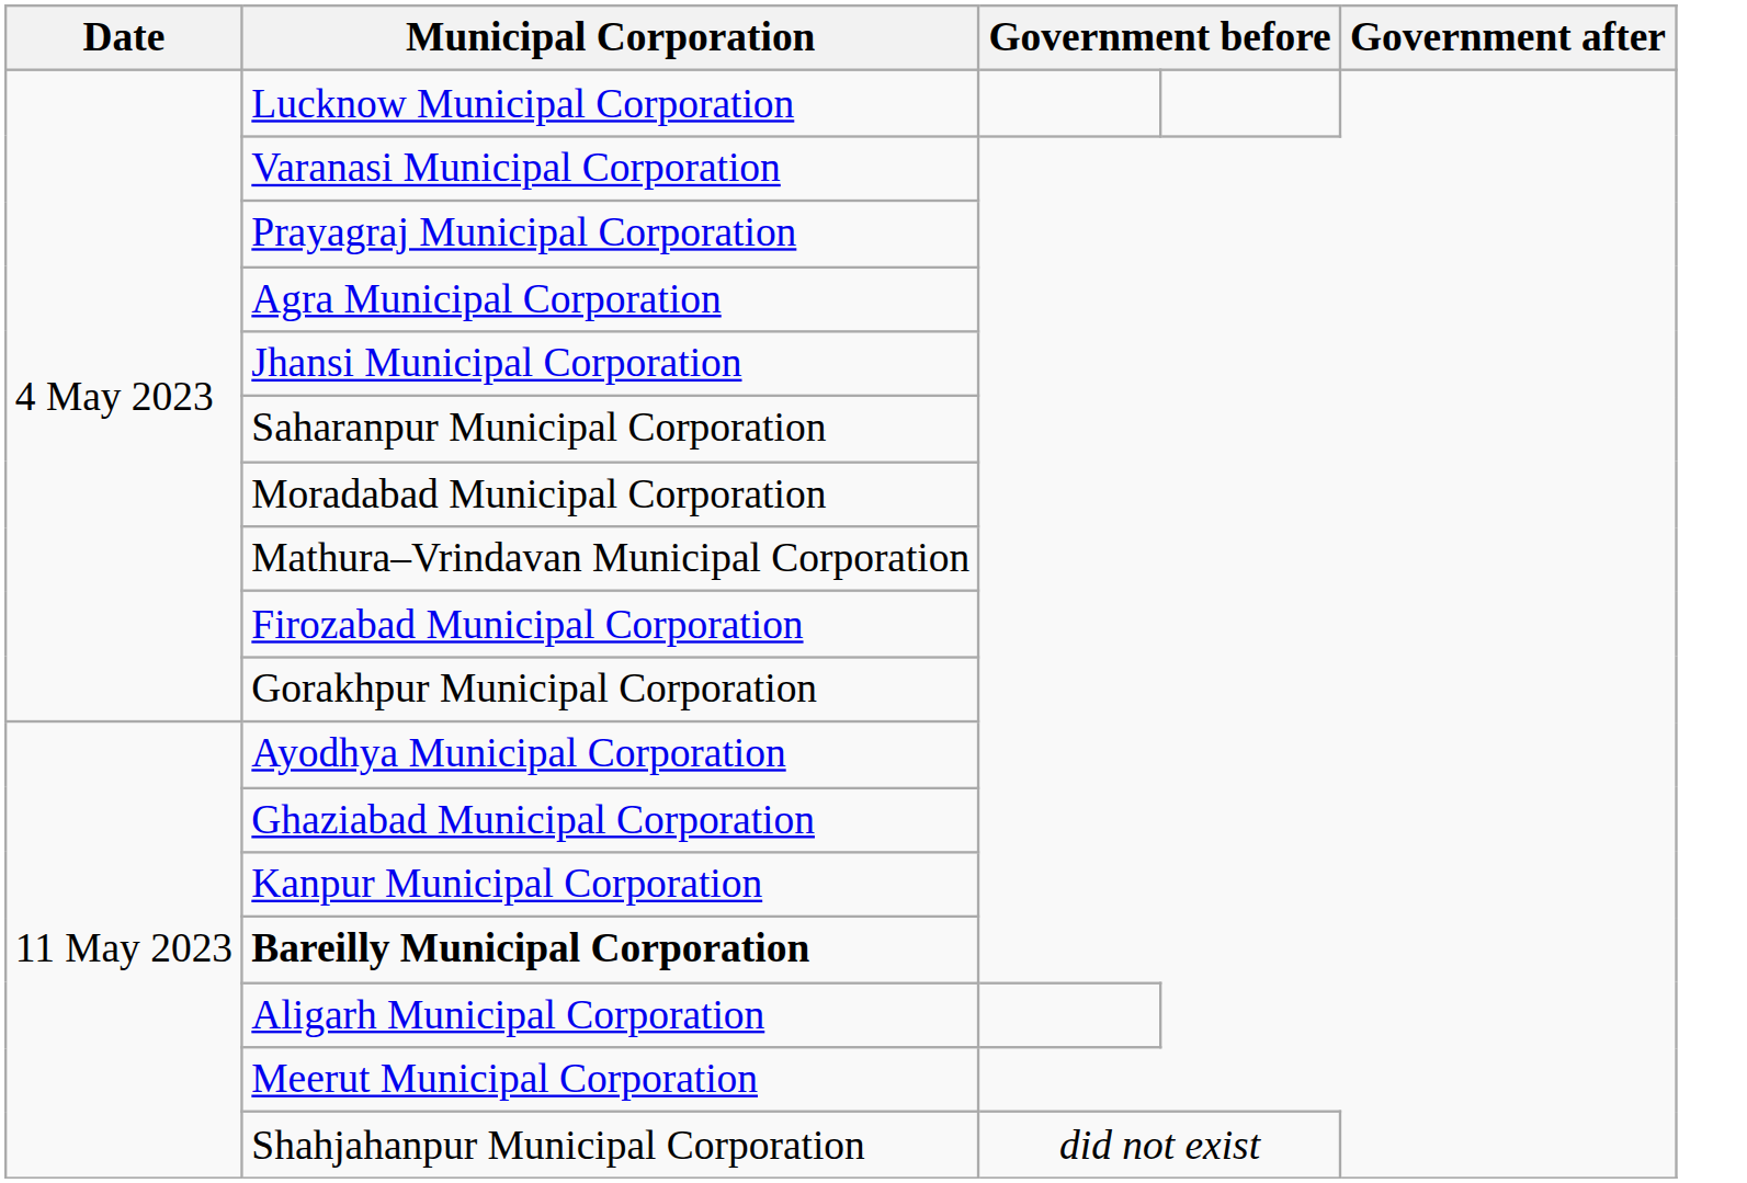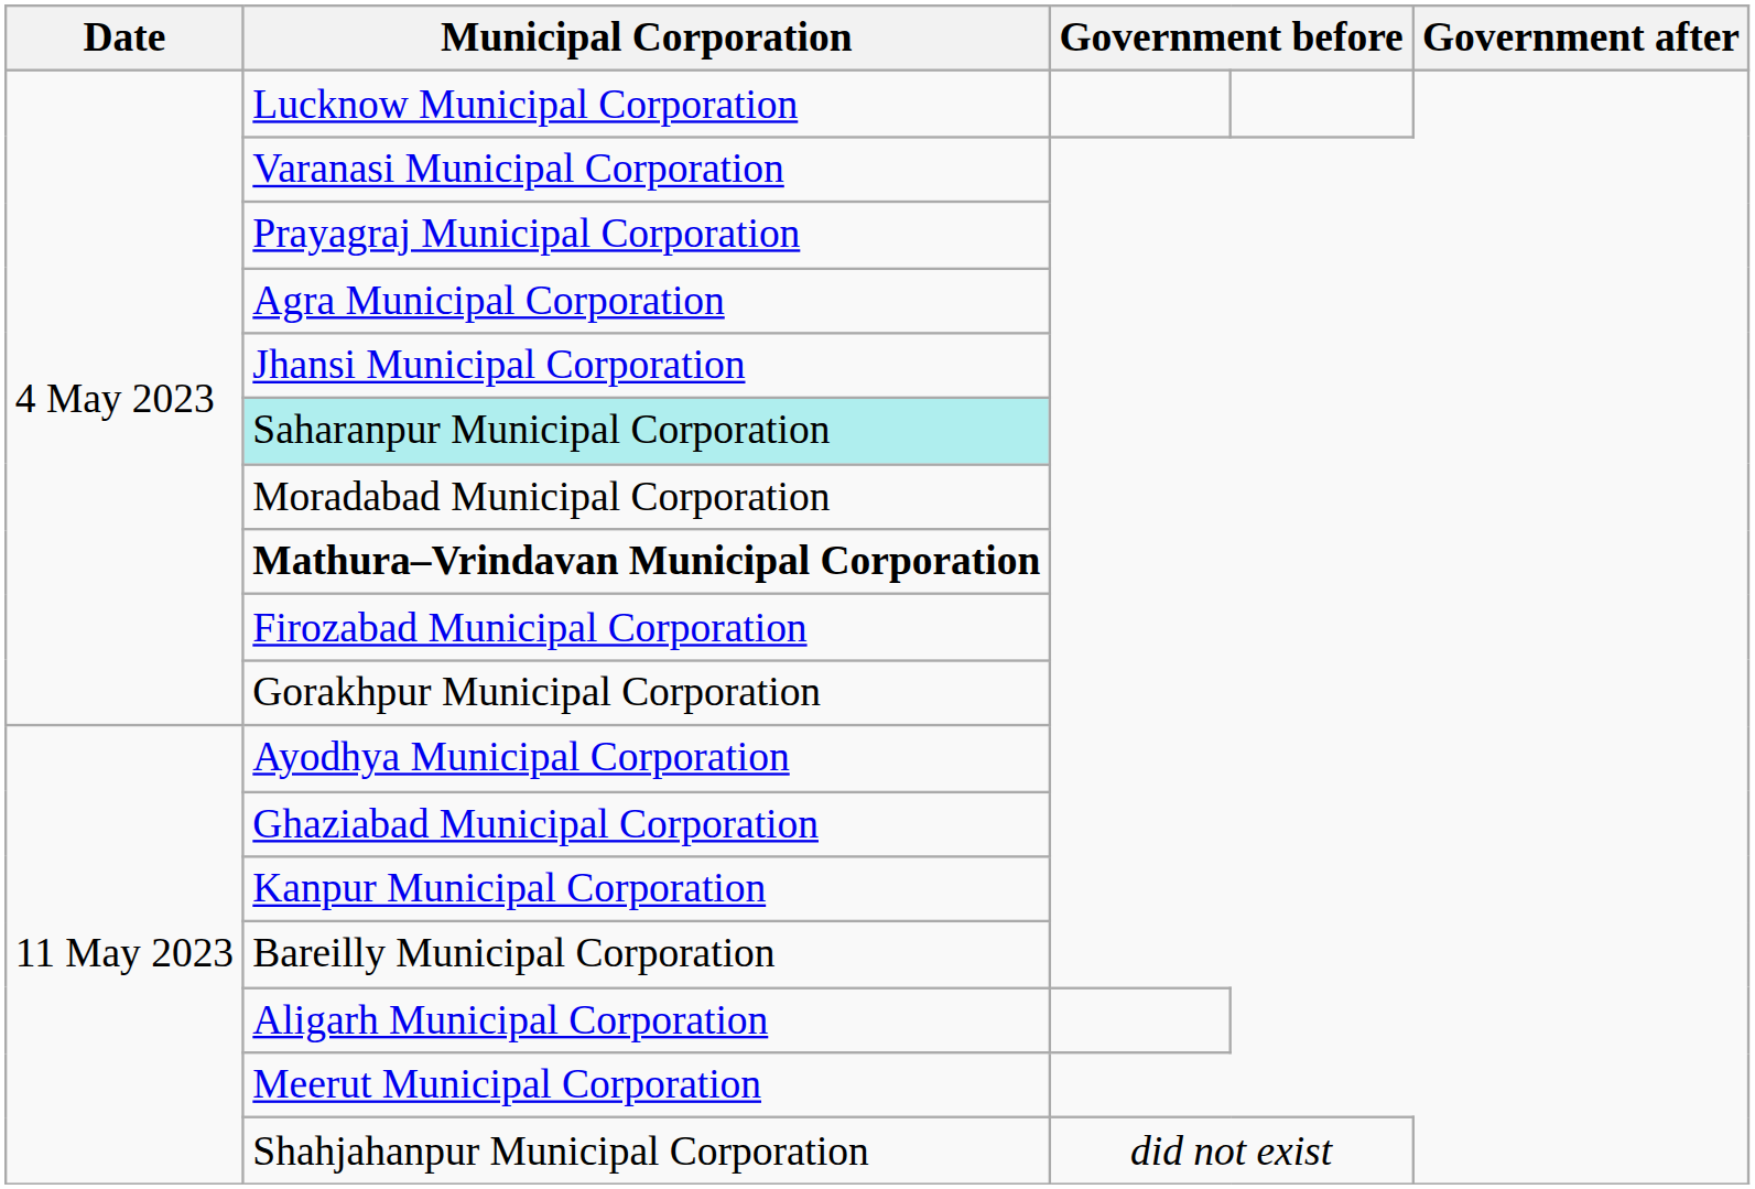Saharanpur Municipal Corporation | Municipal Corporation: no background -> paleturquoise background
Mathura–Vrindavan Municipal Corporation | Municipal Corporation: normal -> bold
Bareilly Municipal Corporation | Municipal Corporation: bold -> normal
